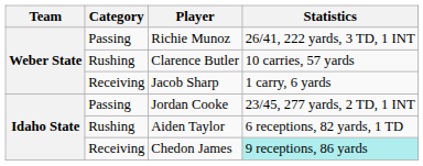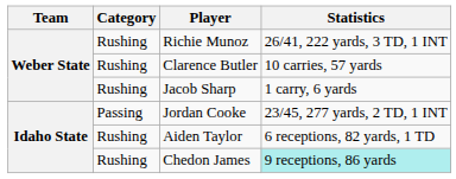Richie Munoz | Category: Passing -> Rushing
Jacob Sharp | Category: Receiving -> Rushing
Chedon James | Category: Receiving -> Rushing
